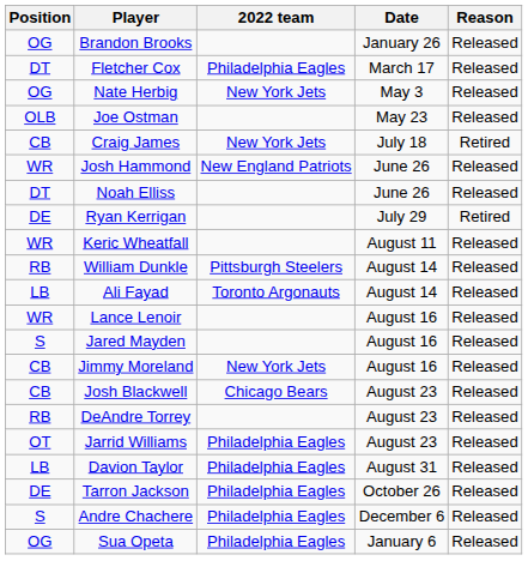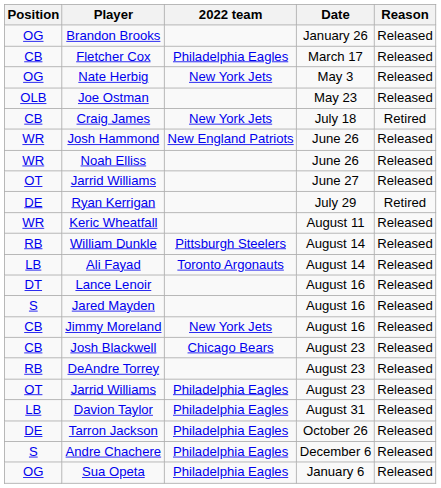Fletcher Cox | Position: DT -> CB
Noah Elliss | Position: DT -> WR
+ row: OT | Jarrid Williams | June 27 | Released
Lance Lenoir | Position: WR -> DT
